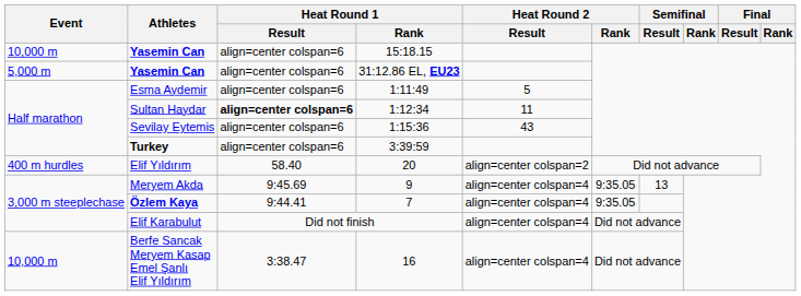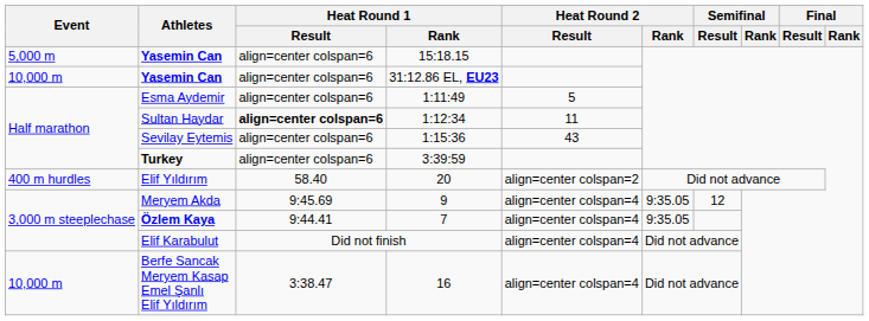Yasemin Can / 15:18.15 | Event: 10,000 m -> 5,000 m
Yasemin Can / 31:12.86 EL, EU23 | Event: 5,000 m -> 10,000 m
Meryem Akda | Semifinal / Result: 13 -> 12
